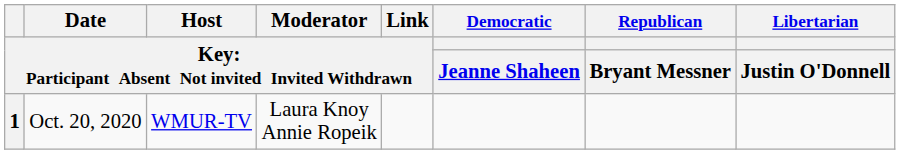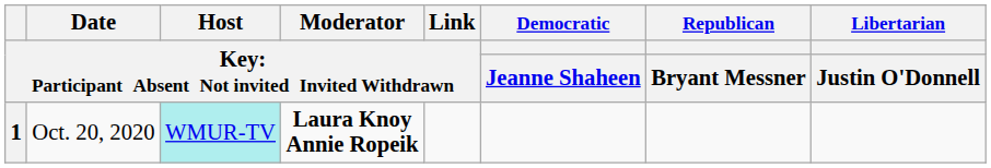1 | column 3: no background -> paleturquoise background
1 | column 4: normal -> bold
